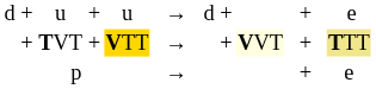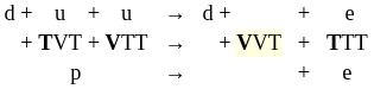TVT | column 5: gold background -> no background
TVT | column 11: khaki background -> no background
